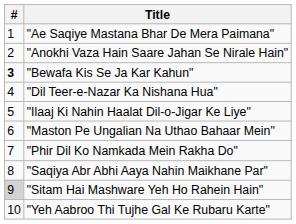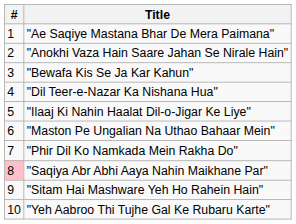"Bewafa Kis Se Ja Kar Kahun" | #: bold -> normal
"Saqiya Abr Abhi Aaya Nahin Maikhane Par" | #: no background -> pink background
"Sitam Hai Mashware Yeh Ho Rahein Hain" | #: lightgrey background -> no background
